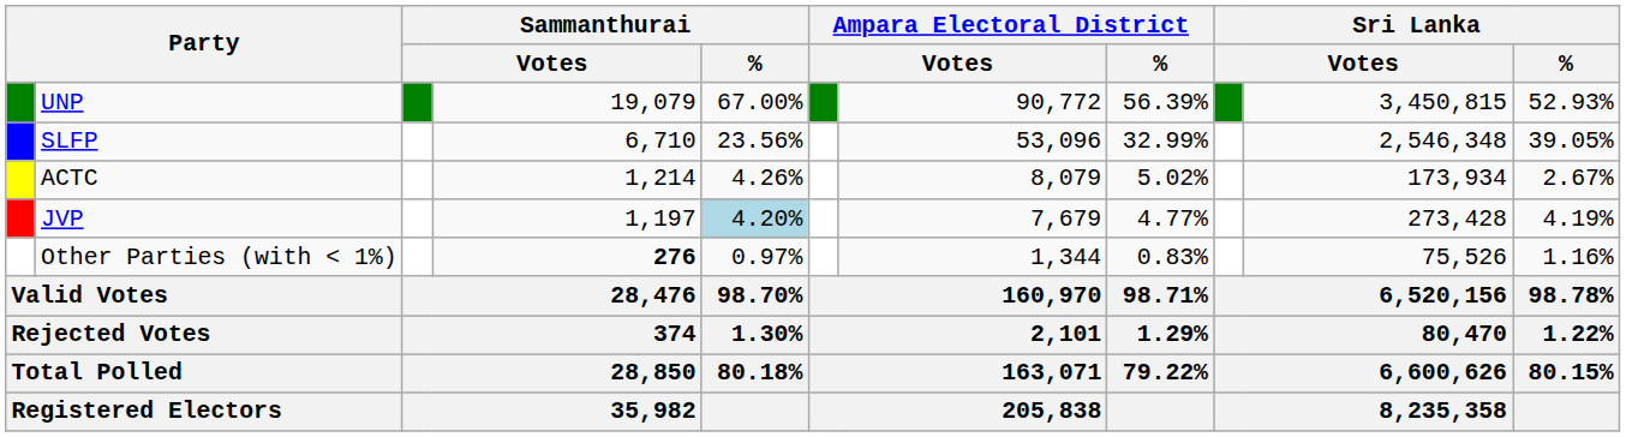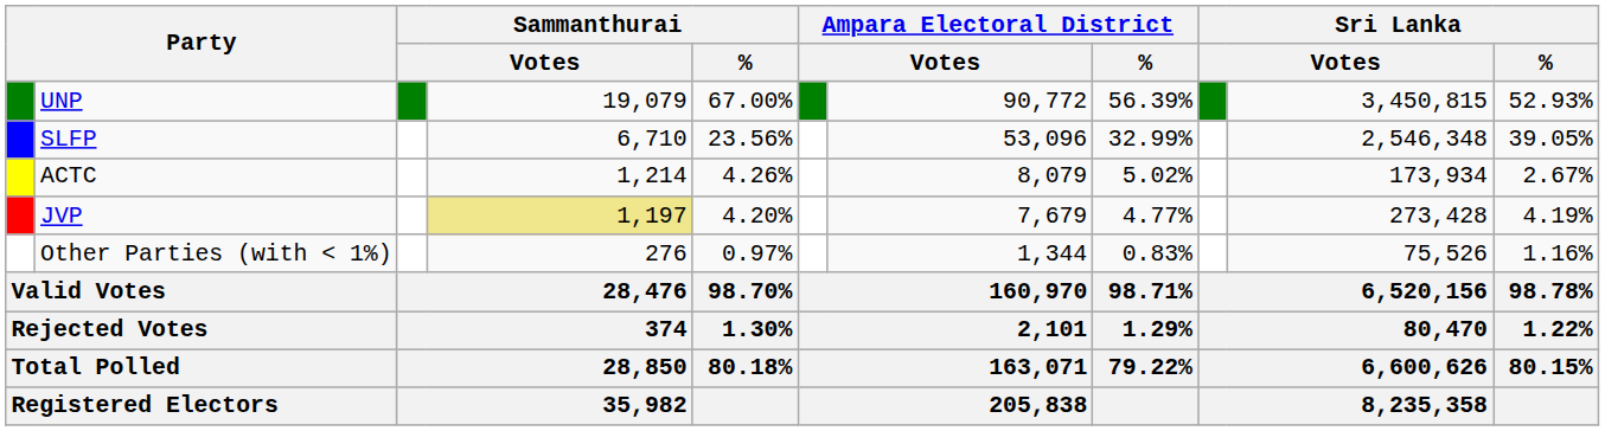JVP | column 4: no background -> khaki background
JVP | Sammanthurai / %: lightblue background -> no background
Other Parties (with < 1%) | column 4: bold -> normal
